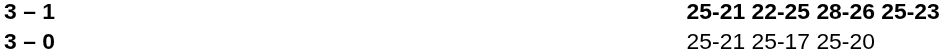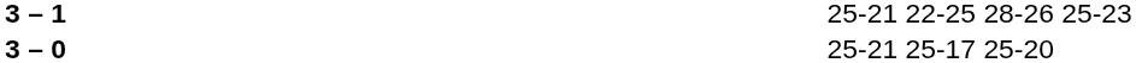3 – 1 | column 2: bold -> normal
